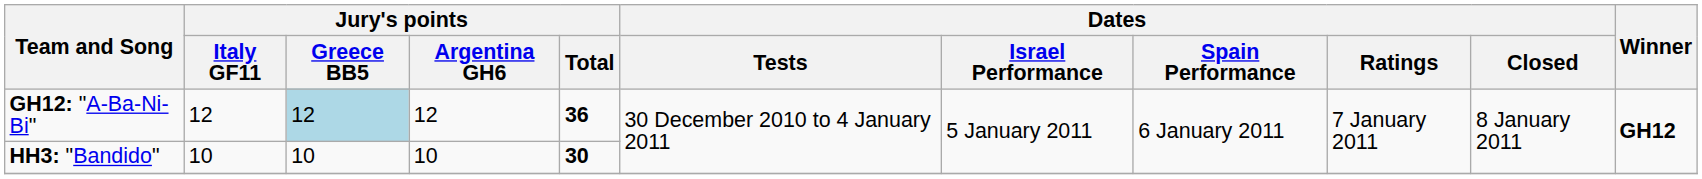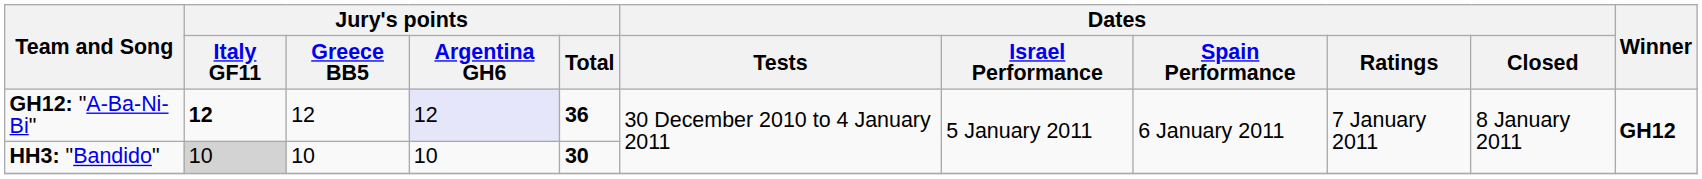GH12: "A-Ba-Ni-Bi" | Jury's points / Italy GF11: normal -> bold
GH12: "A-Ba-Ni-Bi" | Jury's points / Greece BB5: lightblue background -> no background
GH12: "A-Ba-Ni-Bi" | Jury's points / Argentina GH6: no background -> lavender background
HH3: "Bandido" | Jury's points / Italy GF11: no background -> lightgrey background
